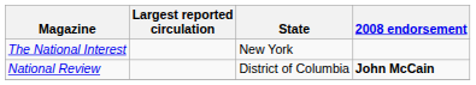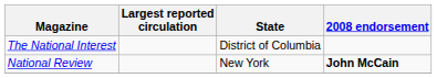The National Interest | State: New York -> District of Columbia
National Review | State: District of Columbia -> New York
